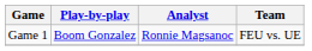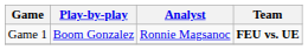Game 1 | Team: normal -> bold
